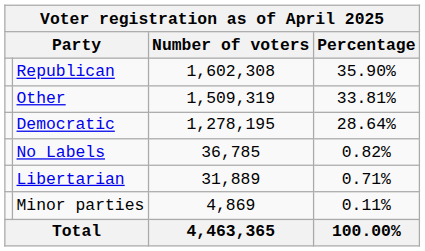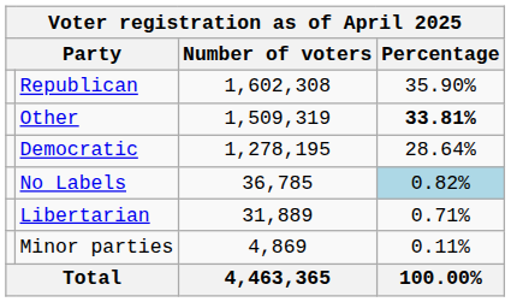Other | Percentage: normal -> bold
No Labels | Percentage: no background -> lightblue background
